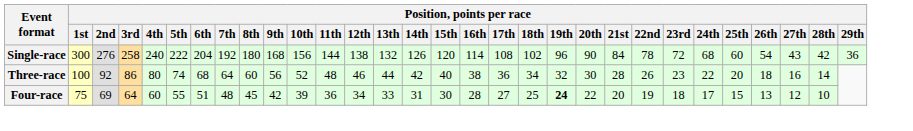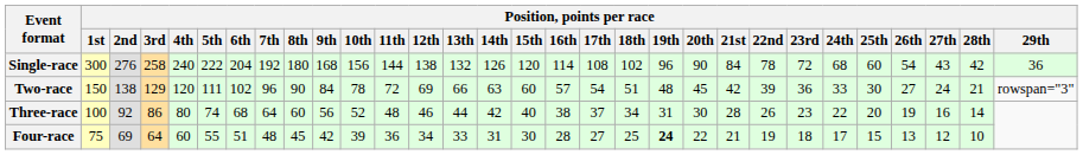+ row: Two-race | 150 | 138 | 129 | 120 | 111 | 102 | 96 | 90 | 84 | 78 | 72 | 69 | 66 | 63 | 60 | 57 | 54 | 51 | 48 | 45 | 42 | 39 | 36 | 33 | 30 | 27 | 24 | 21 | rowspan="3"
Three-race | Position, points per race / 17th: 36 -> 37
Three-race | Position, points per race / 19th: 32 -> 31
Three-race | Position, points per race / 26th: 18 -> 19
Four-race | Position, points per race / 21st: 20 -> 21
